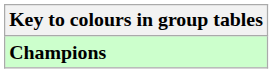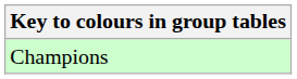row 2 | column 1: bold -> normal
